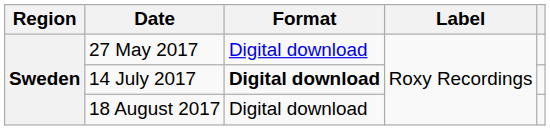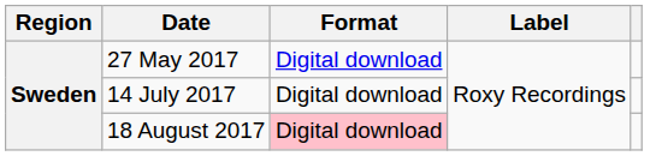14 July 2017 | Format: bold -> normal
18 August 2017 | Format: no background -> pink background
